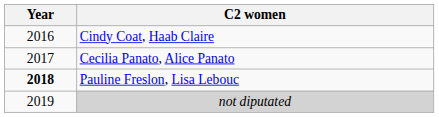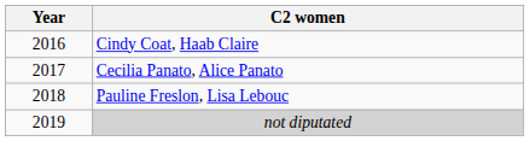Pauline Freslon, Lisa Lebouc | Year: bold -> normal
